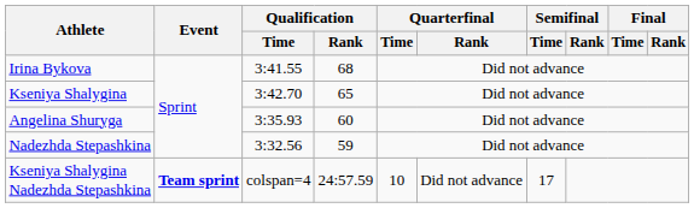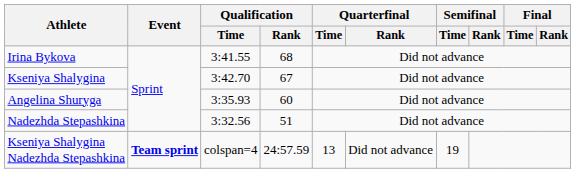Kseniya Shalygina | Qualification / Rank: 65 -> 67
Nadezhda Stepashkina | Qualification / Rank: 59 -> 51
Kseniya Shalygina Nadezhda Stepashkina | Quarterfinal / Time: 10 -> 13
Kseniya Shalygina Nadezhda Stepashkina | Semifinal / Time: 17 -> 19
